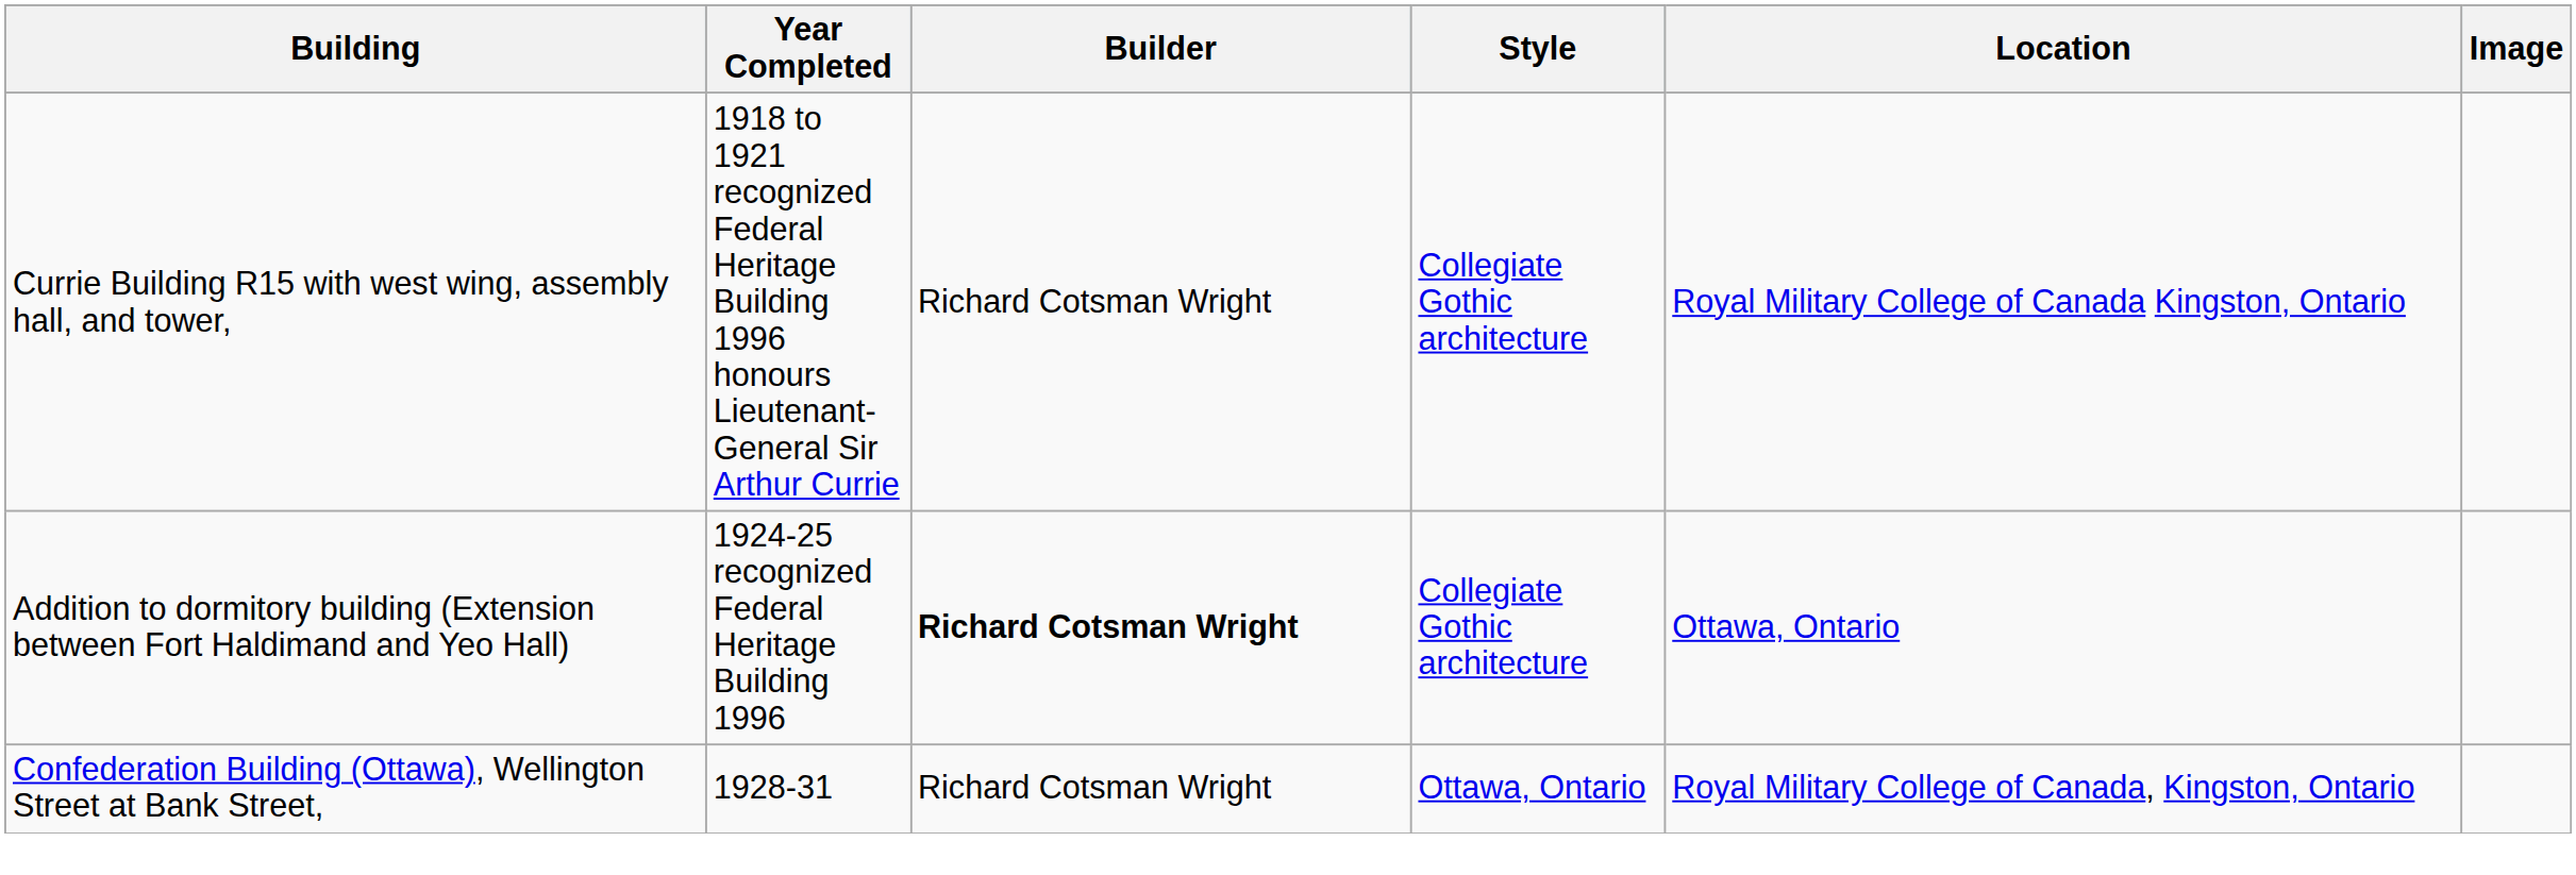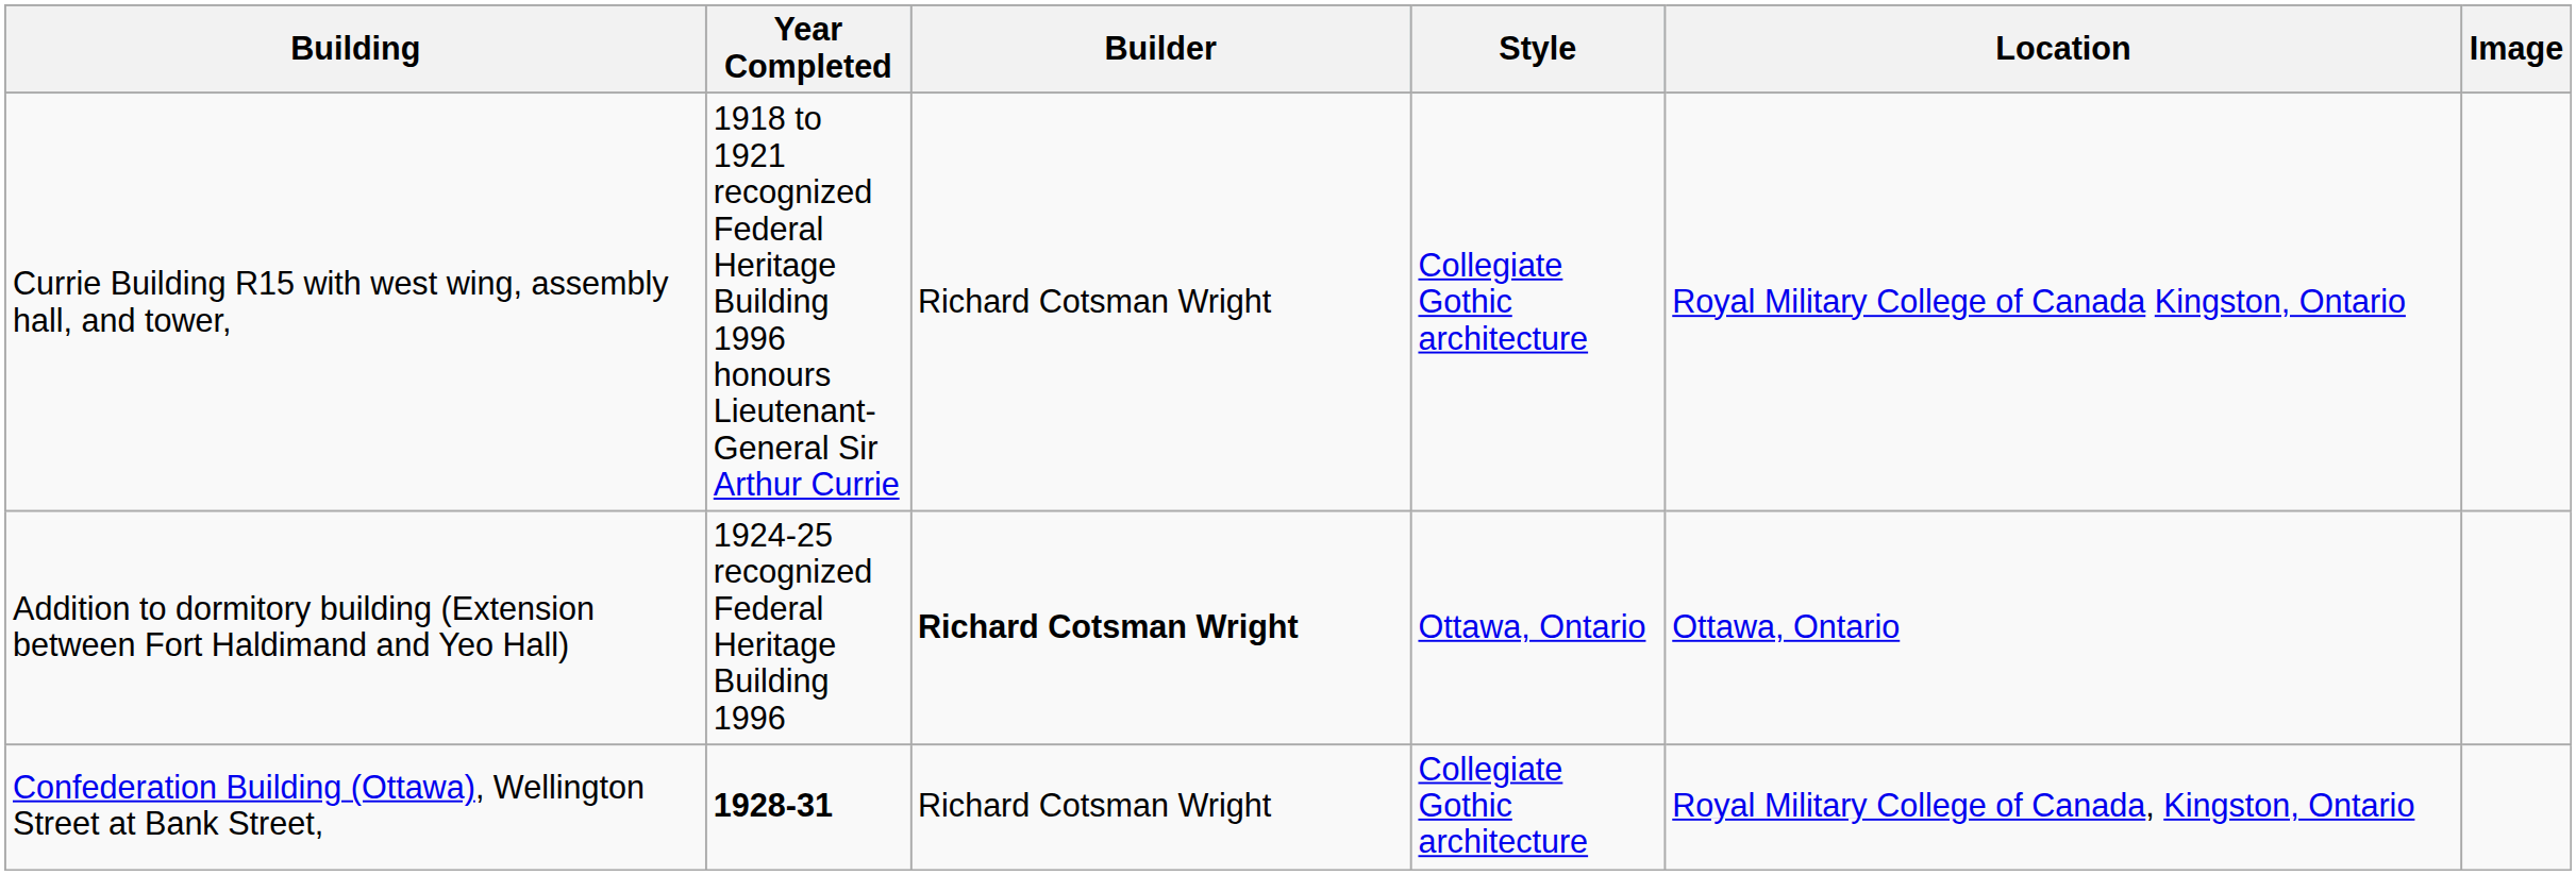row 3 | Style: Collegiate Gothic architecture -> Ottawa, Ontario
row 4 | Year Completed: normal -> bold
row 4 | Style: Ottawa, Ontario -> Collegiate Gothic architecture
